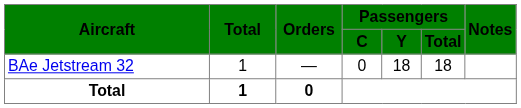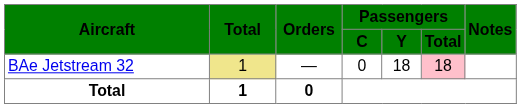BAe Jetstream 32 | Total: no background -> khaki background
BAe Jetstream 32 | Passengers / Total: no background -> pink background
